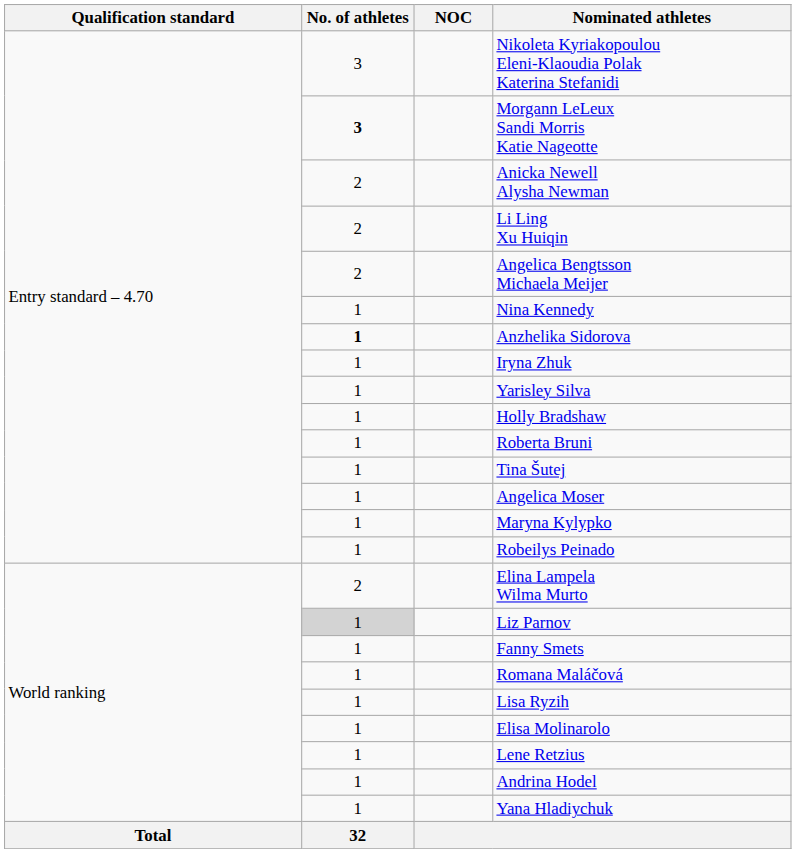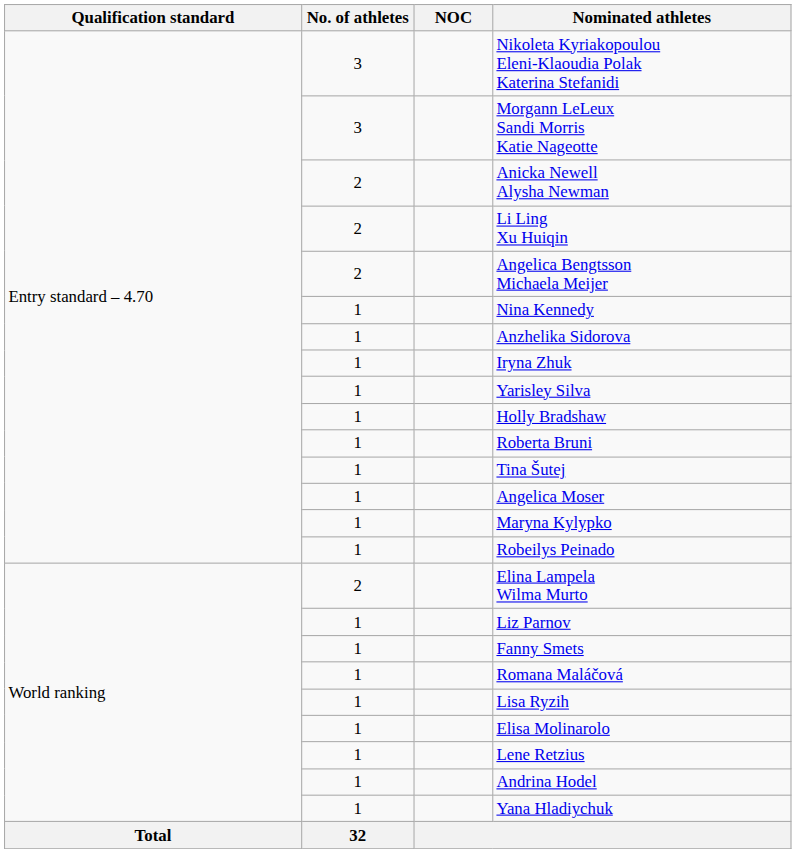Morgann LeLeux Sandi Morris Katie Nageotte | No. of athletes: bold -> normal
Anzhelika Sidorova | No. of athletes: bold -> normal
Liz Parnov | No. of athletes: lightgrey background -> no background
